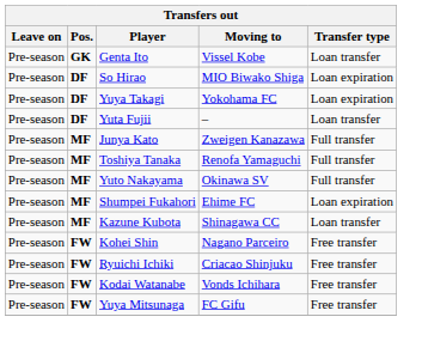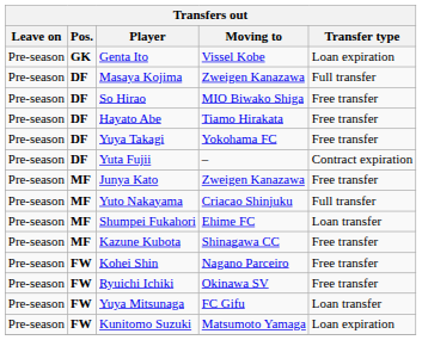Genta Ito | Transfer type: Loan transfer -> Loan expiration
+ row: Pre-season | DF | Masaya Kojima | Zweigen Kanazawa | Full transfer
So Hirao | Transfer type: Loan expiration -> Free transfer
+ row: Pre-season | DF | Hayato Abe | Tiamo Hirakata | Free transfer
Yuya Takagi | Transfer type: Loan expiration -> Free transfer
Yuta Fujii | Transfer type: Loan transfer -> Contract expiration
Junya Kato | Transfer type: Full transfer -> Free transfer
- row: Pre-season | MF | Toshiya Tanaka | Renofa Yamaguchi | Full transfer
Yuto Nakayama | Moving to: Okinawa SV -> Criacao Shinjuku
Shumpei Fukahori | Transfer type: Loan expiration -> Loan transfer
Kazune Kubota | Transfer type: Loan transfer -> Free transfer
Ryuichi Ichiki | Moving to: Criacao Shinjuku -> Okinawa SV
- row: Pre-season | FW | Kodai Watanabe | Vonds Ichihara | Free transfer
Yuya Mitsunaga | Transfer type: Free transfer -> Loan transfer
+ row: Pre-season | FW | Kunitomo Suzuki | Matsumoto Yamaga | Loan expiration
